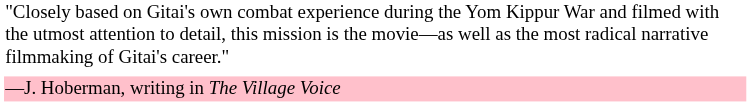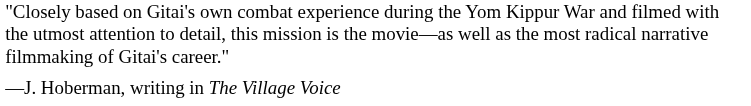row 2 | column 1: pink background -> no background
